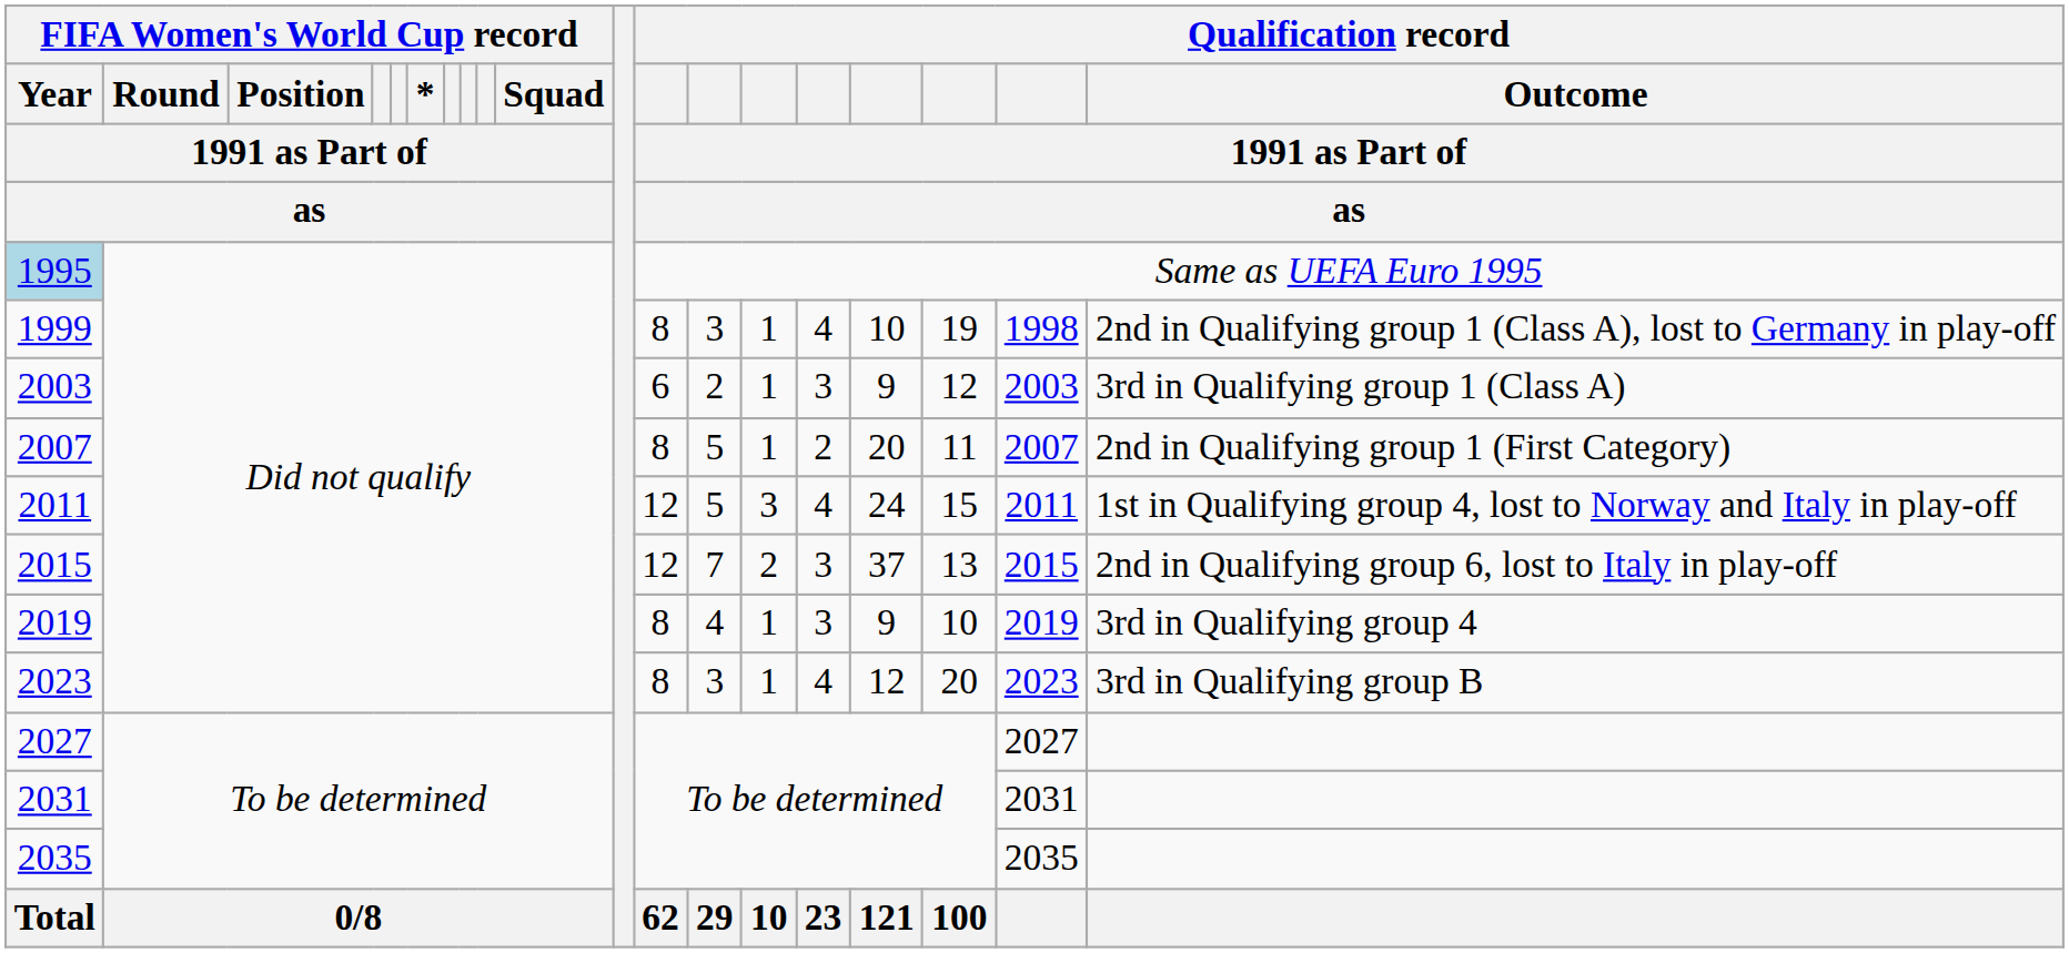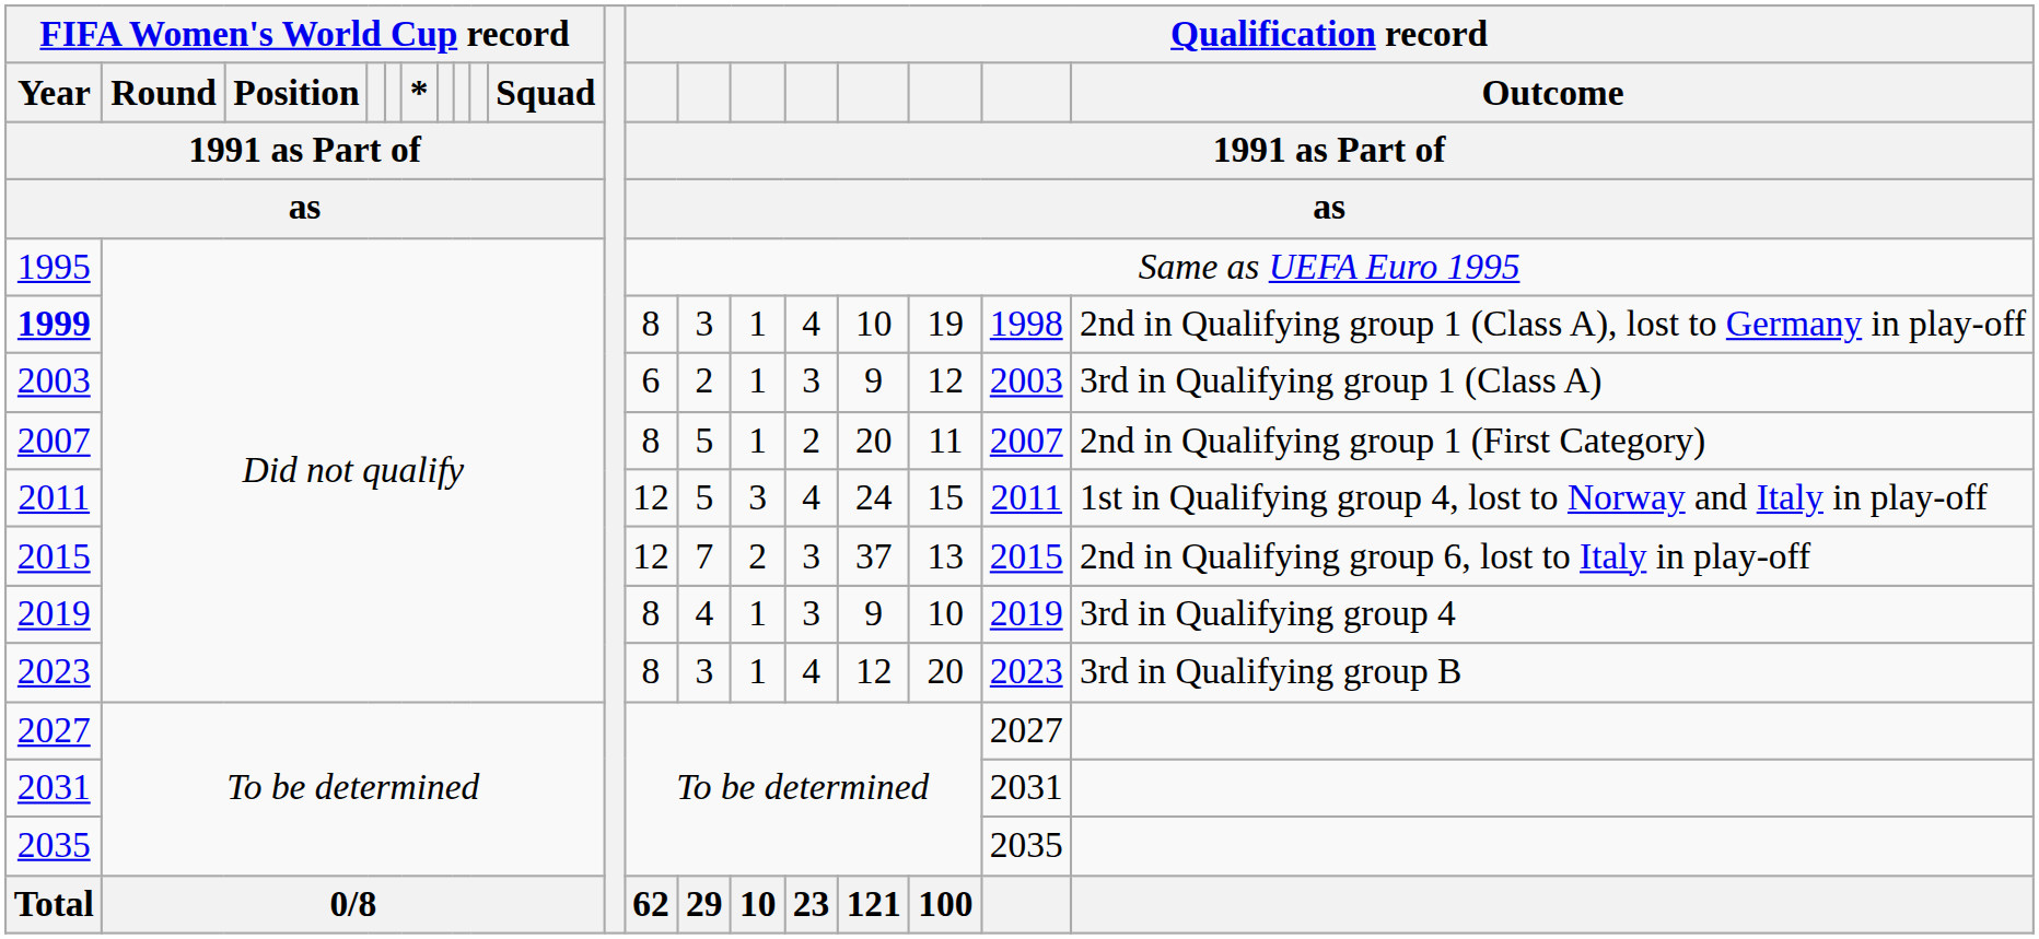1995 | FIFA Women's World Cup record / Year / 1991 as Part of / as: lightblue background -> no background
1999 | FIFA Women's World Cup record / Year / 1991 as Part of / as: normal -> bold
